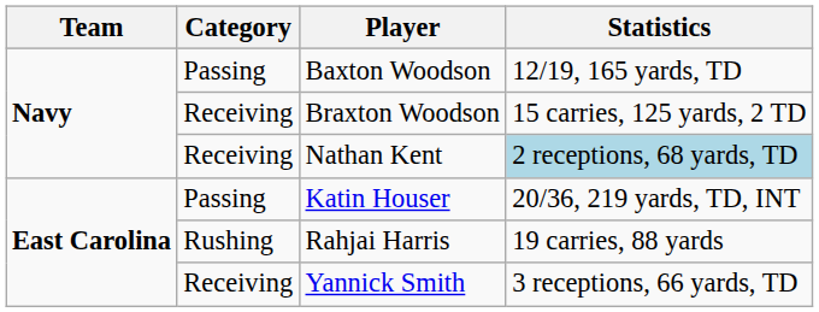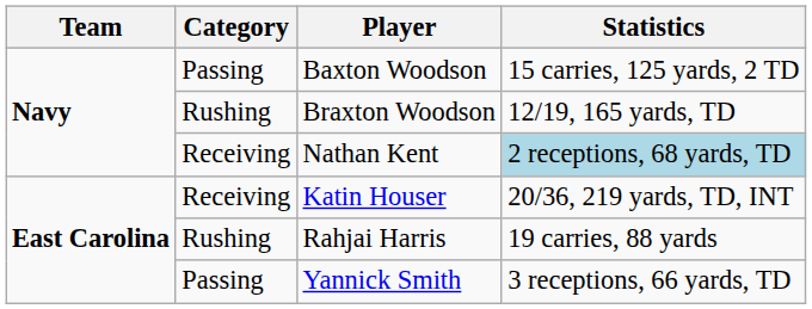Baxton Woodson | Statistics: 12/19, 165 yards, TD -> 15 carries, 125 yards, 2 TD
Braxton Woodson | Category: Receiving -> Rushing
Braxton Woodson | Statistics: 15 carries, 125 yards, 2 TD -> 12/19, 165 yards, TD
Katin Houser | Category: Passing -> Receiving
Yannick Smith | Category: Receiving -> Passing
